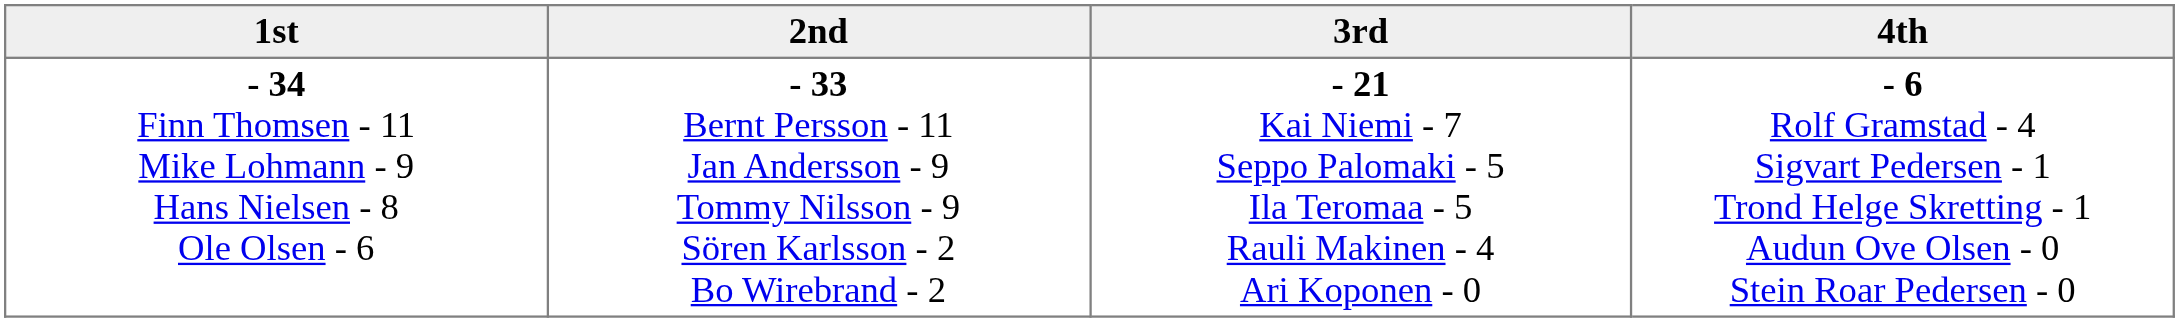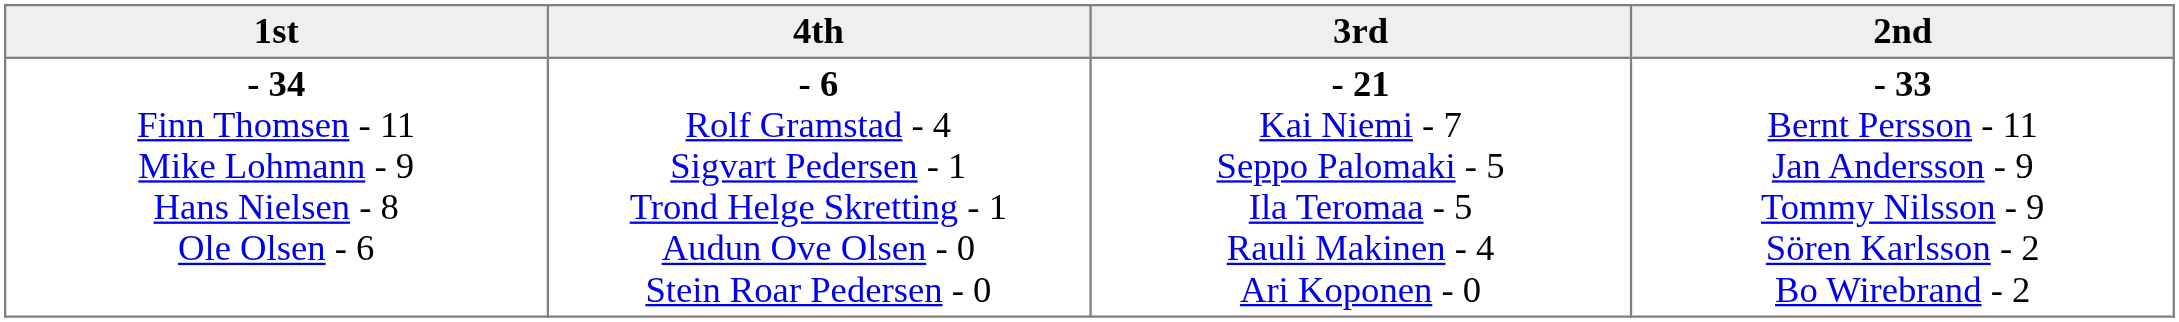columns swapped: 2nd <-> 4th
